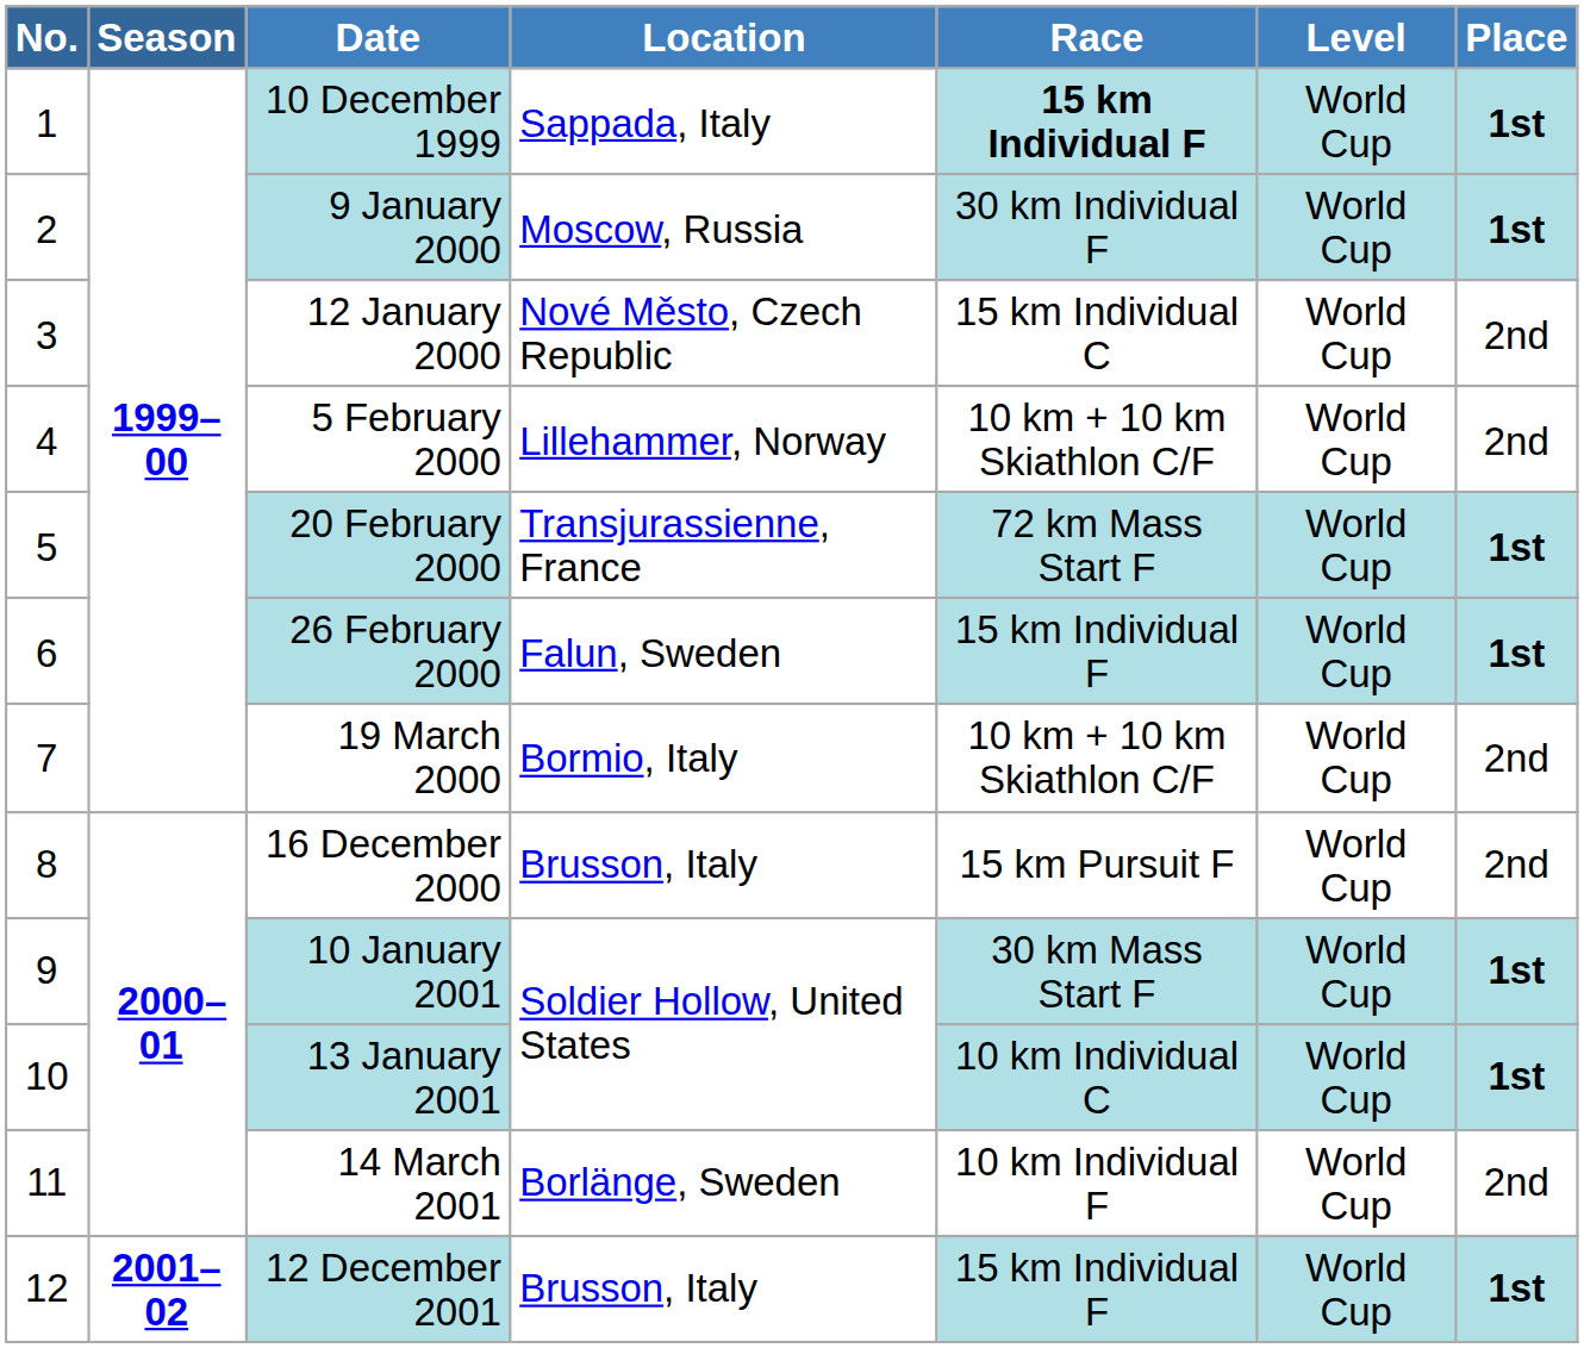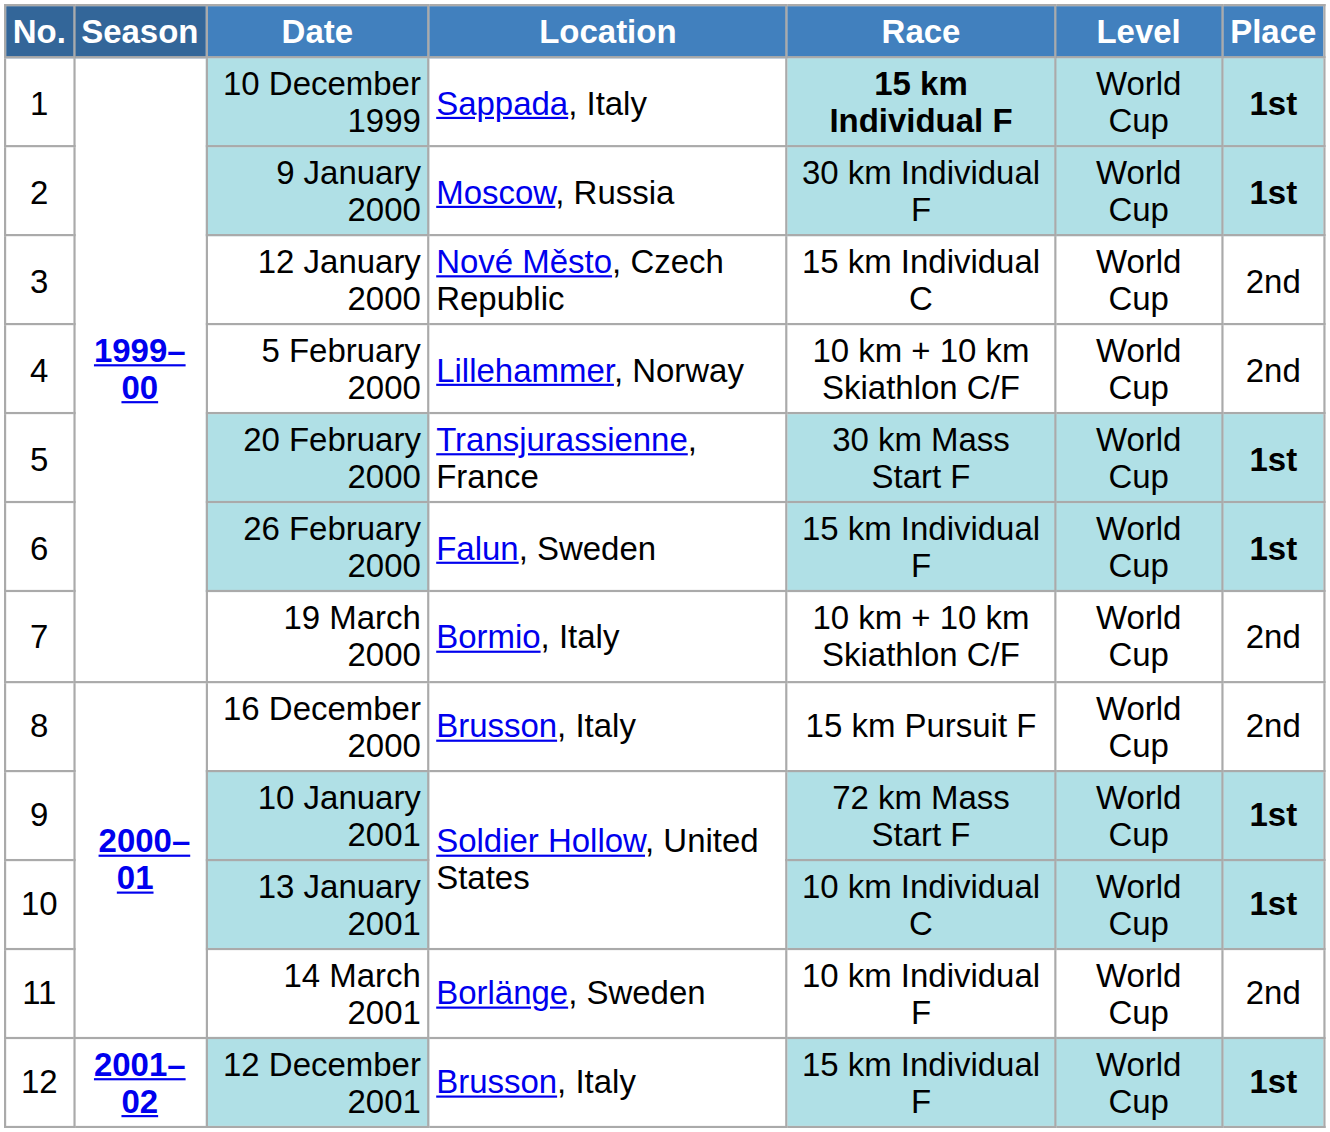20 February 2000 | Race: 72 km Mass Start F -> 30 km Mass Start F
10 January 2001 | Race: 30 km Mass Start F -> 72 km Mass Start F
